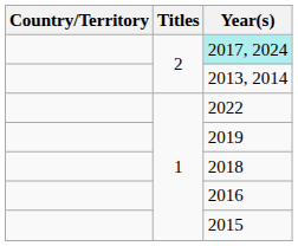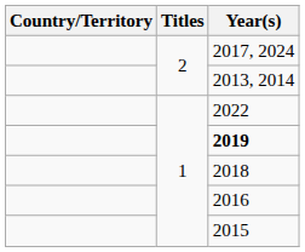2017, 2024 | Year(s): paleturquoise background -> no background
2019 | Year(s): normal -> bold
